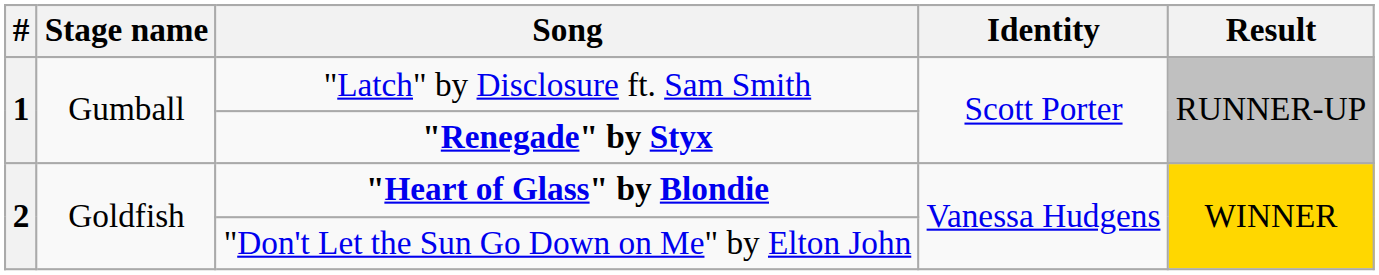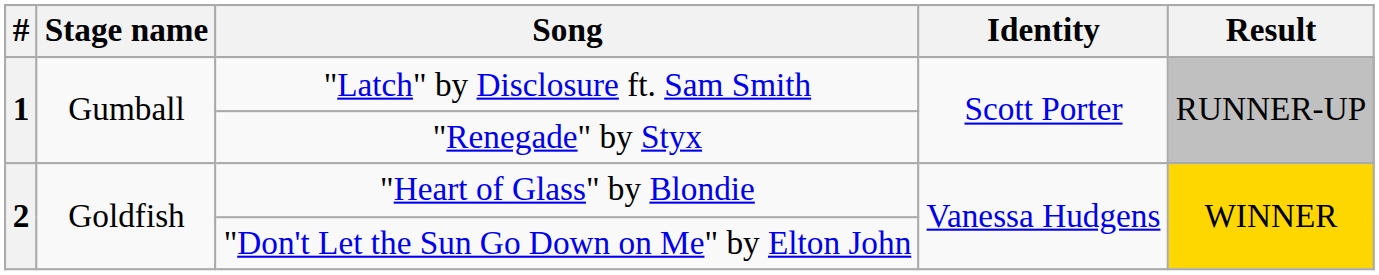"Renegade" by Styx | Song: bold -> normal
"Heart of Glass" by Blondie | Song: bold -> normal
